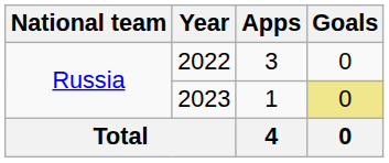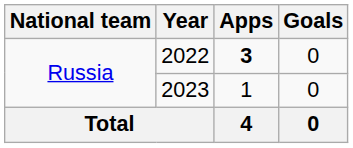2022 | Apps: normal -> bold
2023 | Goals: khaki background -> no background
